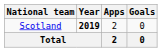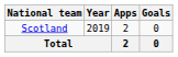Scotland | Year: bold -> normal
